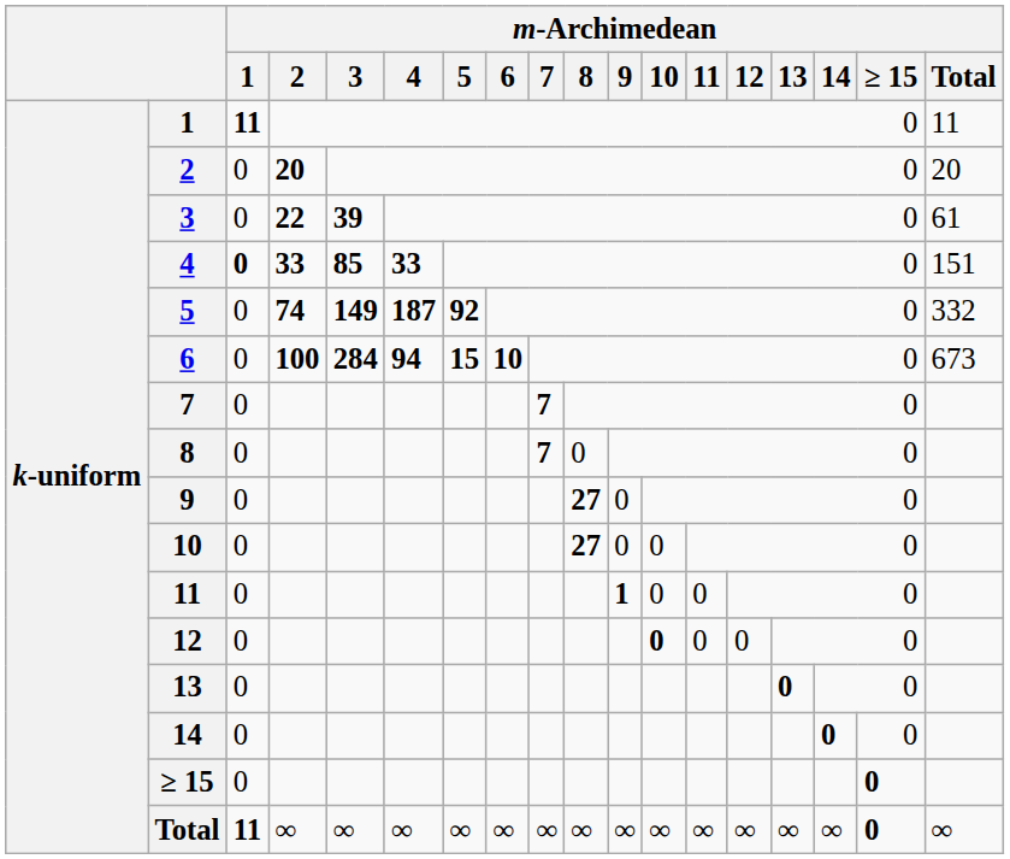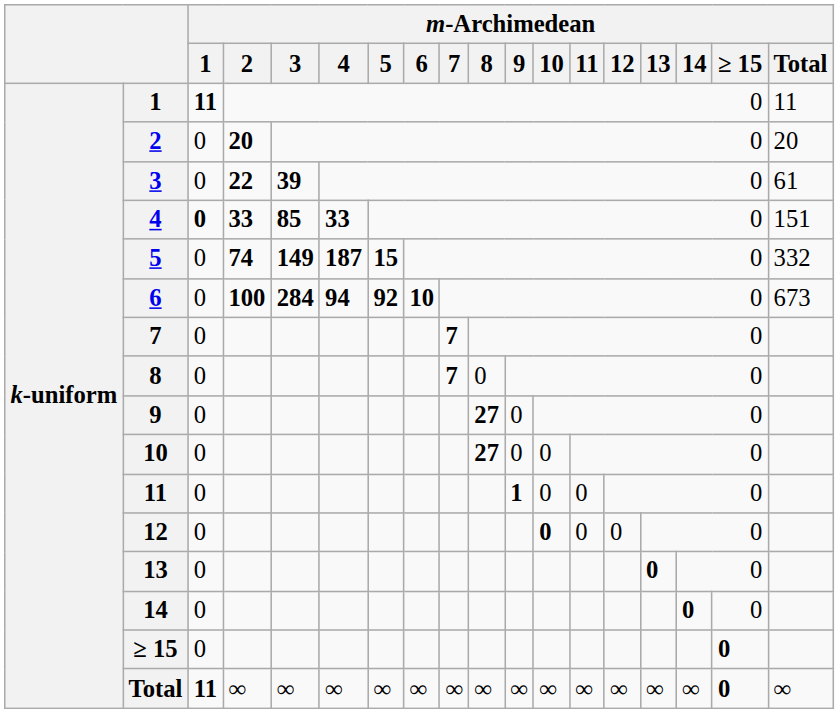row 7 | m-Archimedean / 5: 92 -> 15
row 8 | m-Archimedean / 5: 15 -> 92
